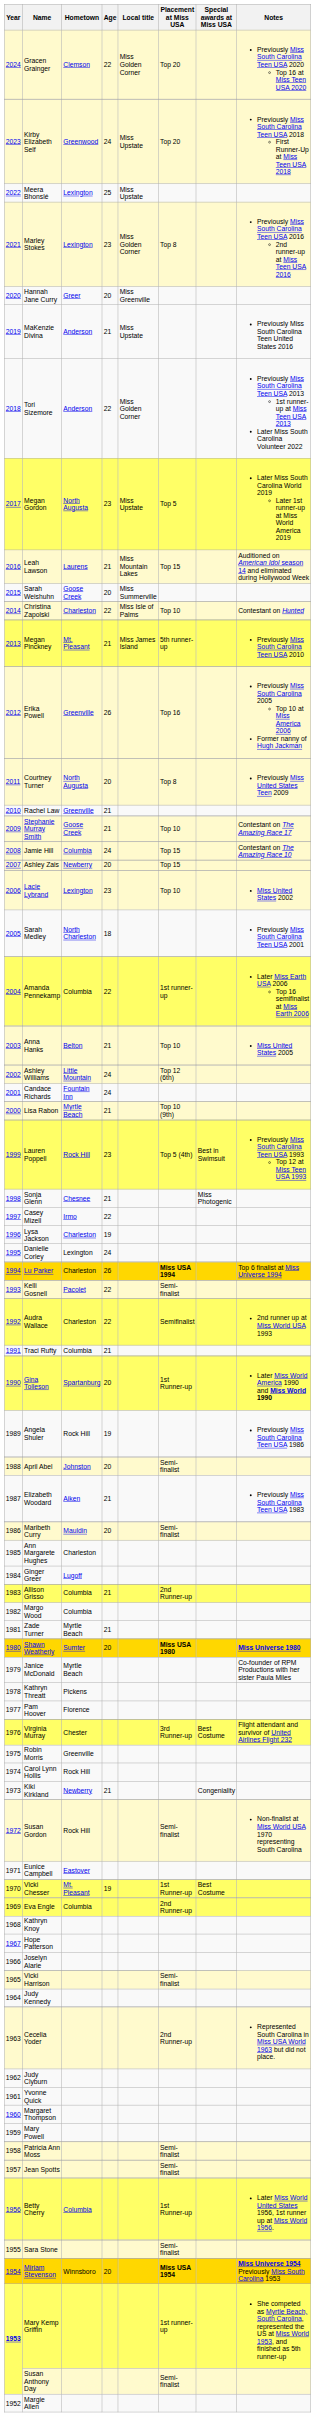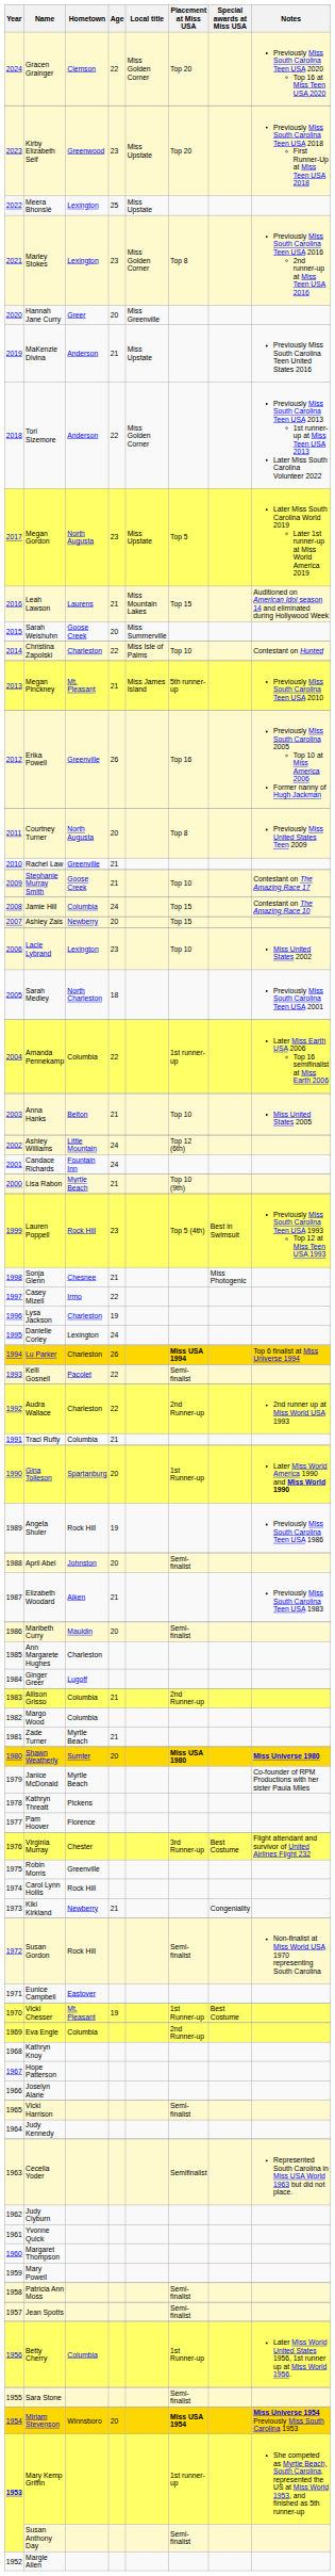Kirby Elizabeth Self | Age: 24 -> 23
Audra Wallace | Placement at Miss USA: Semifinalist -> 2nd Runner-up
Cecelia Yoder | Placement at Miss USA: 2nd Runner-up -> Semifinalist
